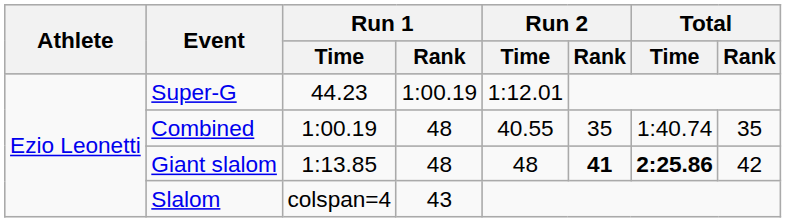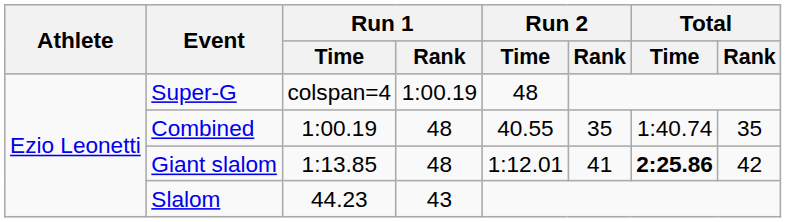Super-G | Run 1 / Time: 44.23 -> colspan=4
Super-G | Run 2 / Time: 1:12.01 -> 48
Giant slalom | Run 2 / Time: 48 -> 1:12.01
Giant slalom | Run 2 / Rank: bold -> normal
Slalom | Run 1 / Time: colspan=4 -> 44.23
